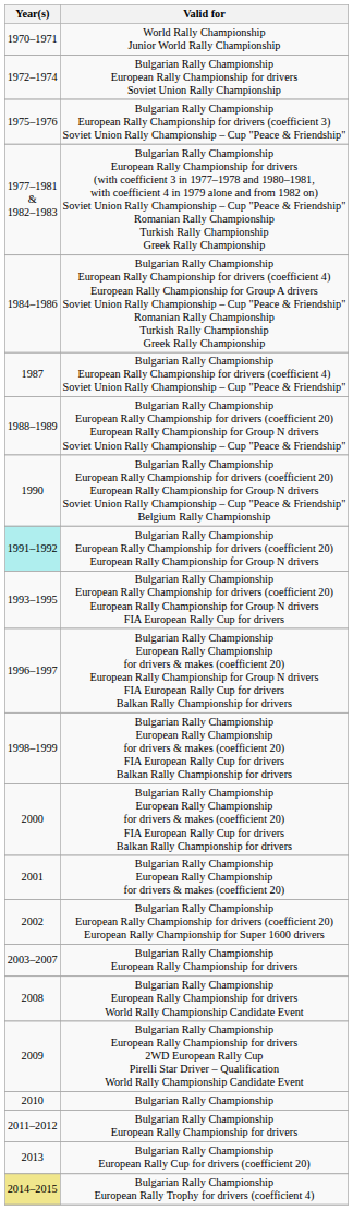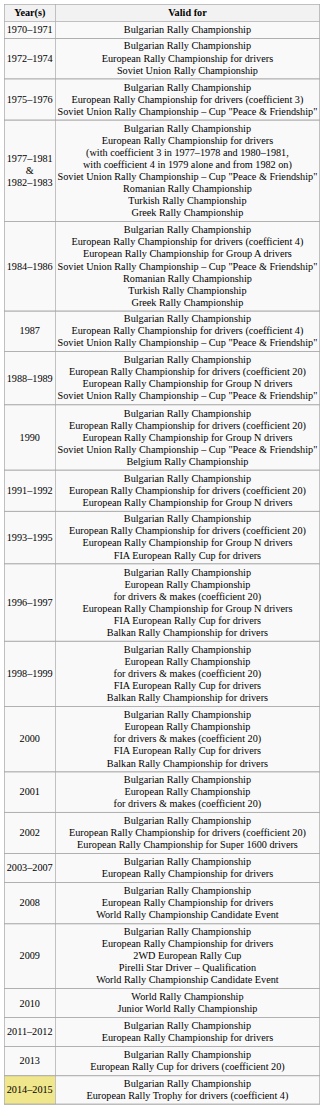row 2 | Valid for: World Rally Championship Junior World Rally Championship -> Bulgarian Rally Championship
row 10 | Year(s): paleturquoise background -> no background
row 20 | Valid for: Bulgarian Rally Championship -> World Rally Championship Junior World Rally Championship
